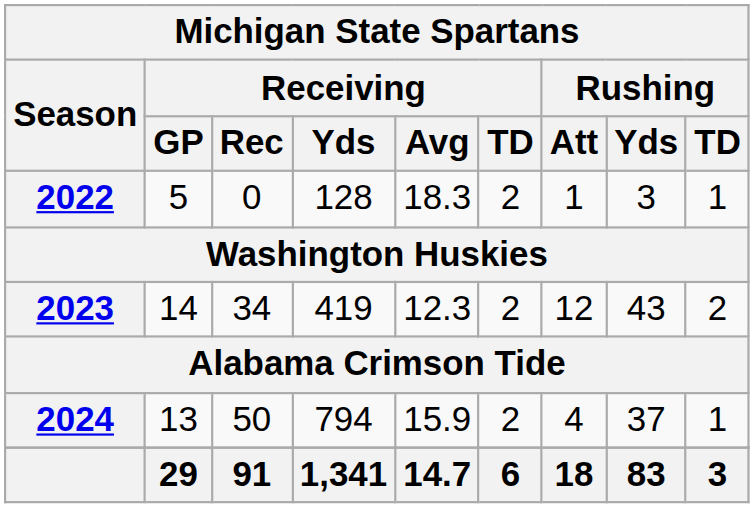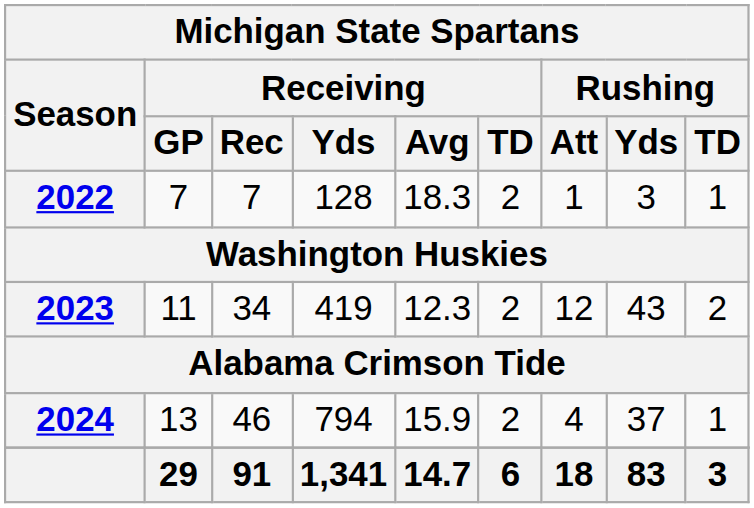2022 | Receiving / GP: 5 -> 7
2022 | Receiving / Rec: 0 -> 7
2023 | Receiving / GP: 14 -> 11
2024 | Receiving / Rec: 50 -> 46
